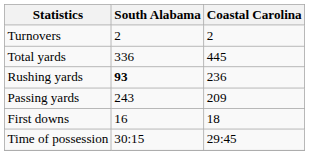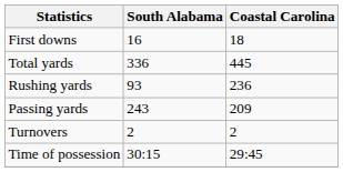rows swapped: First downs <-> Turnovers
Rushing yards | South Alabama: bold -> normal
